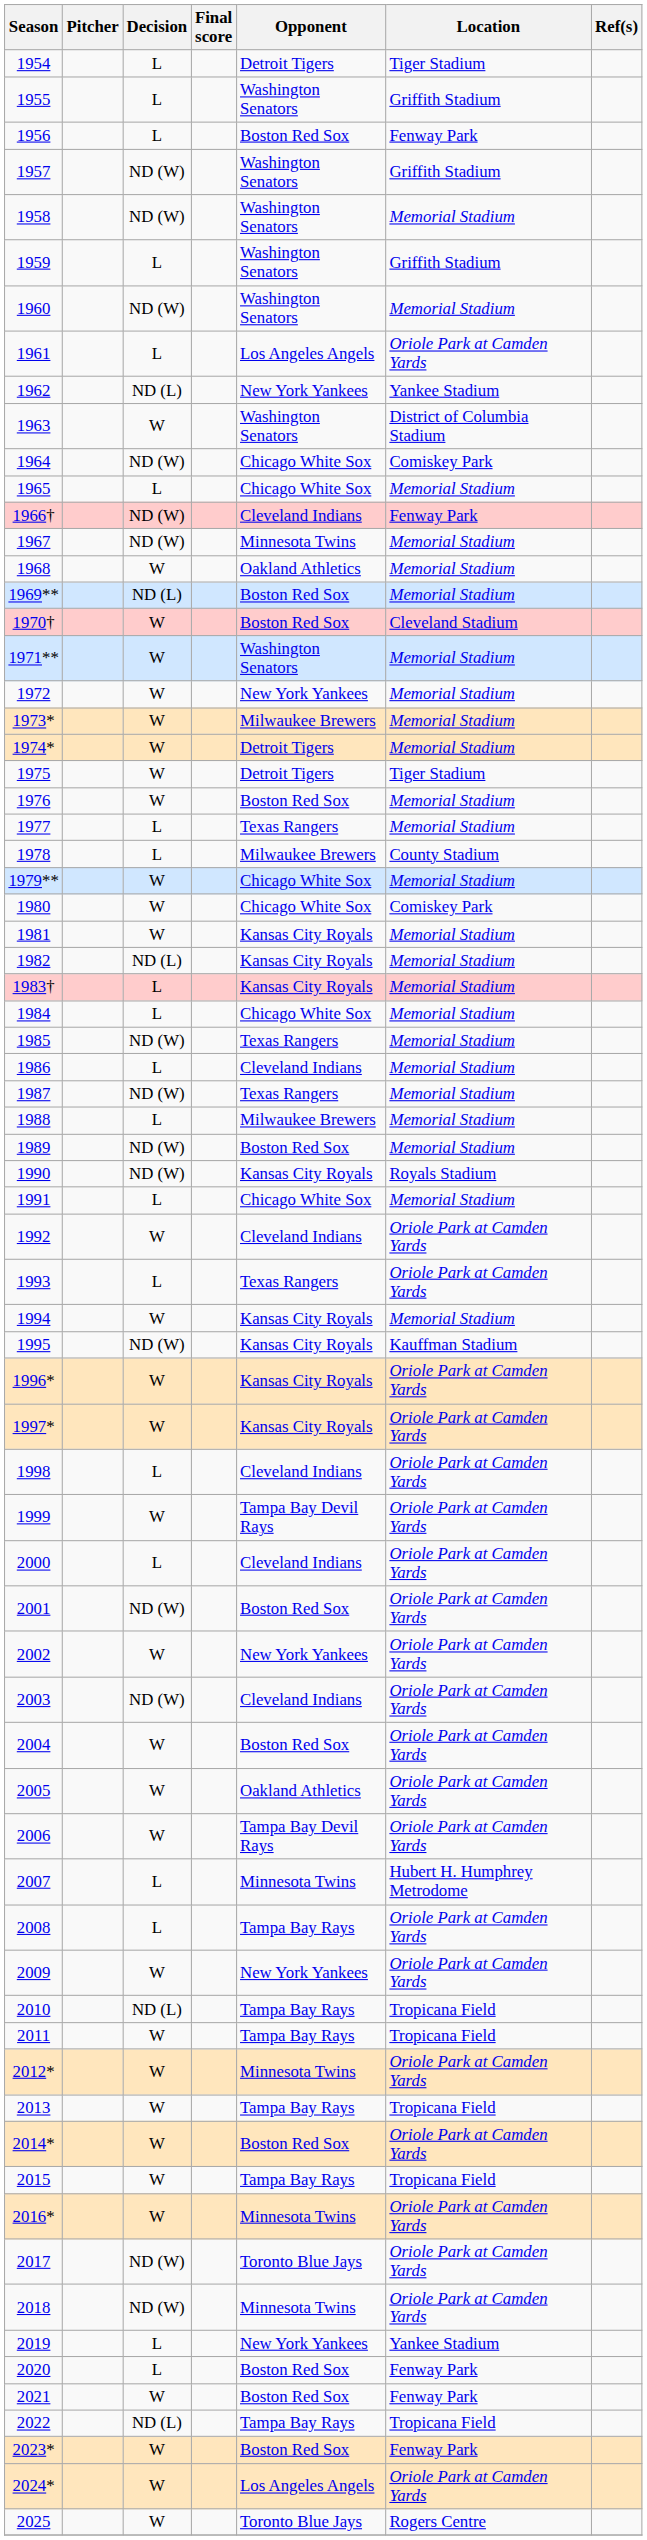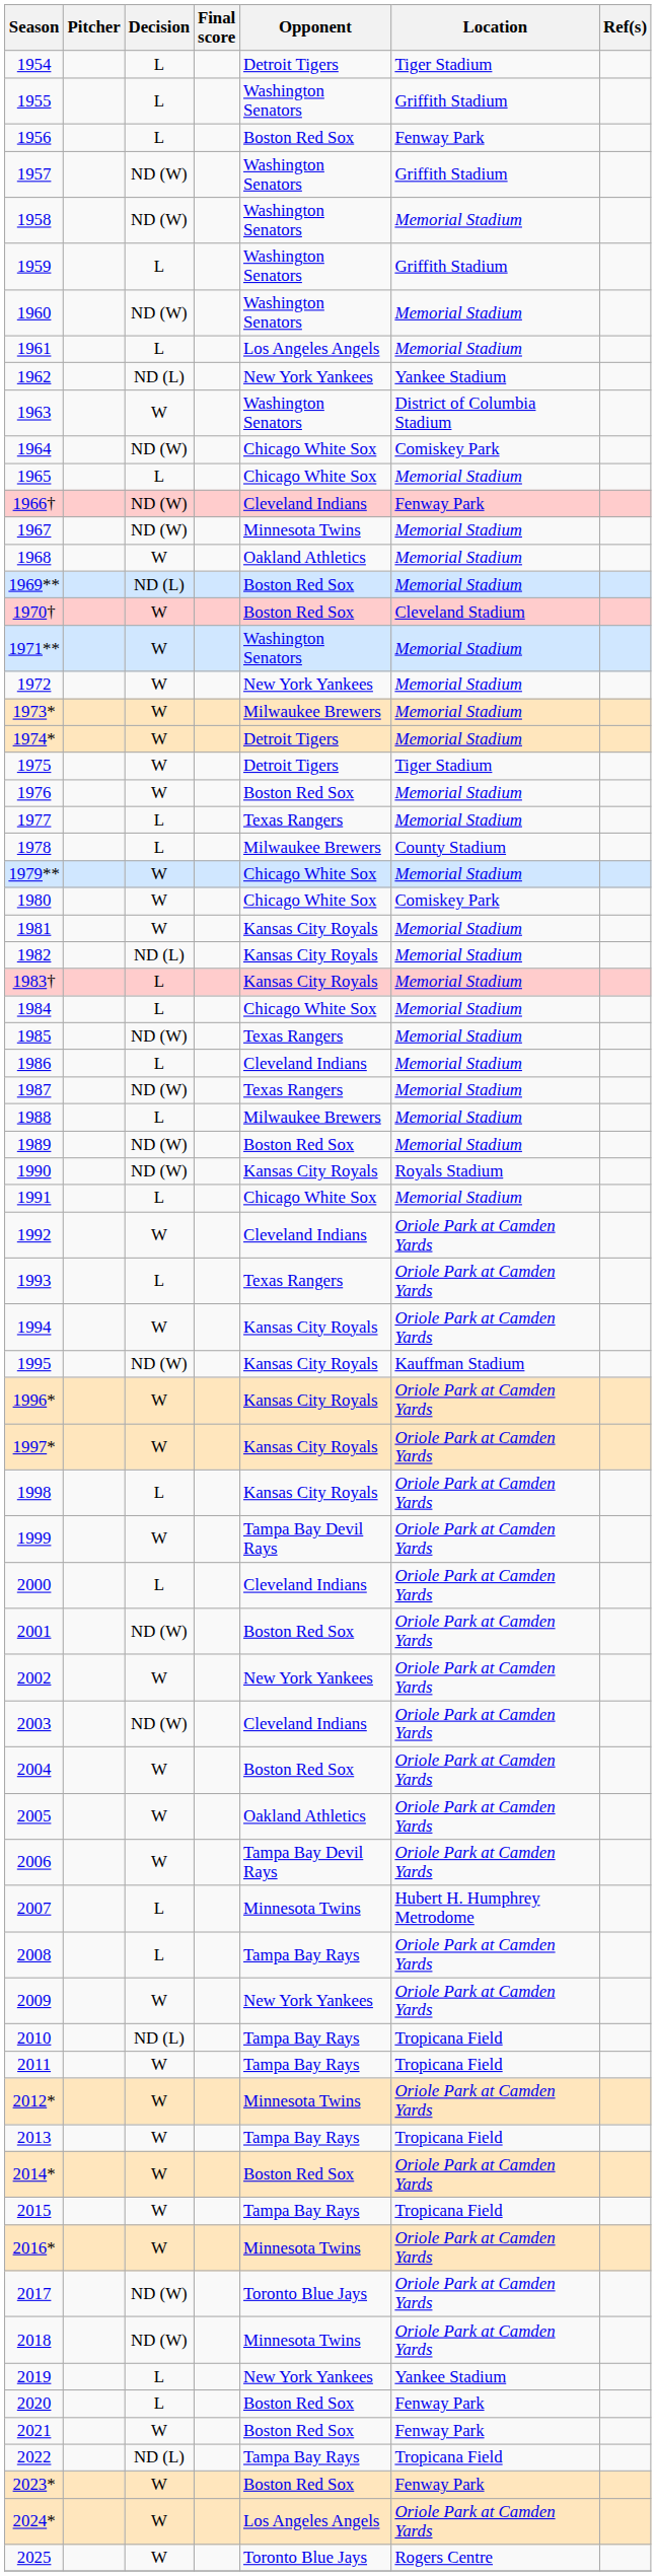1961 | Location: Oriole Park at Camden Yards -> Memorial Stadium
1994 | Location: Memorial Stadium -> Oriole Park at Camden Yards
1998 | Opponent: Cleveland Indians -> Kansas City Royals
